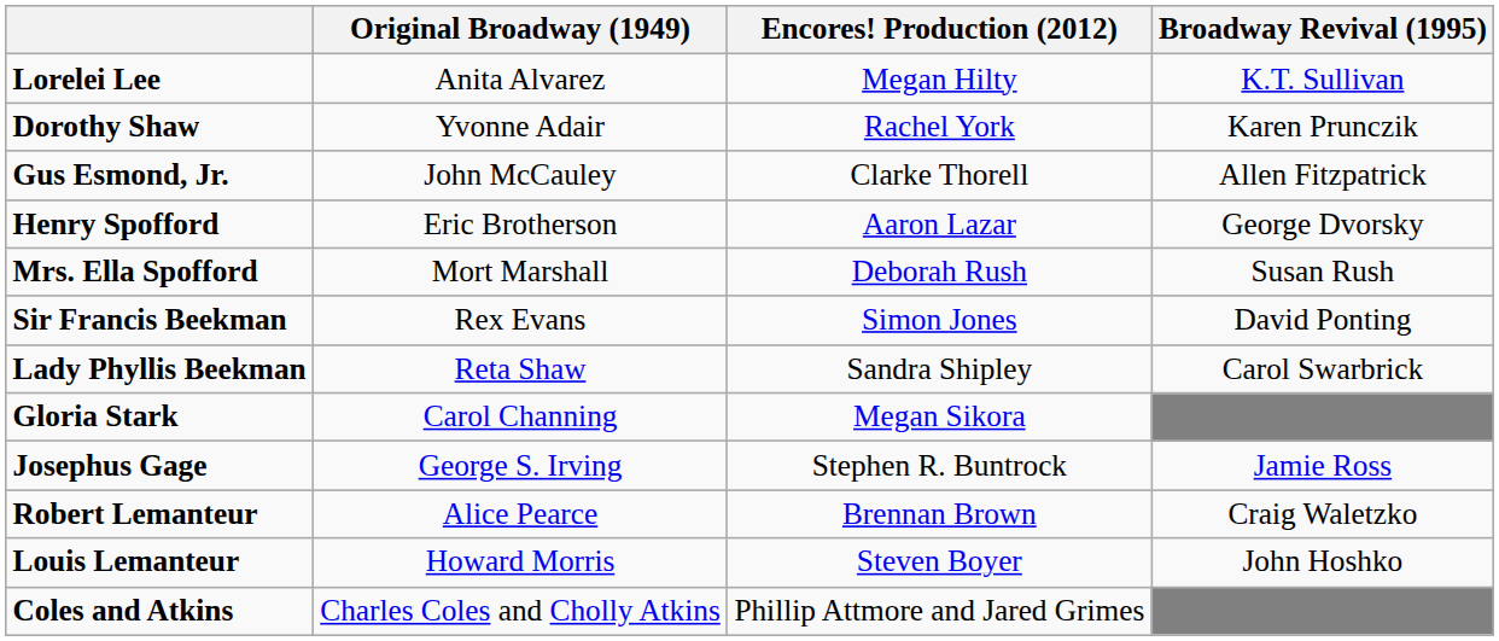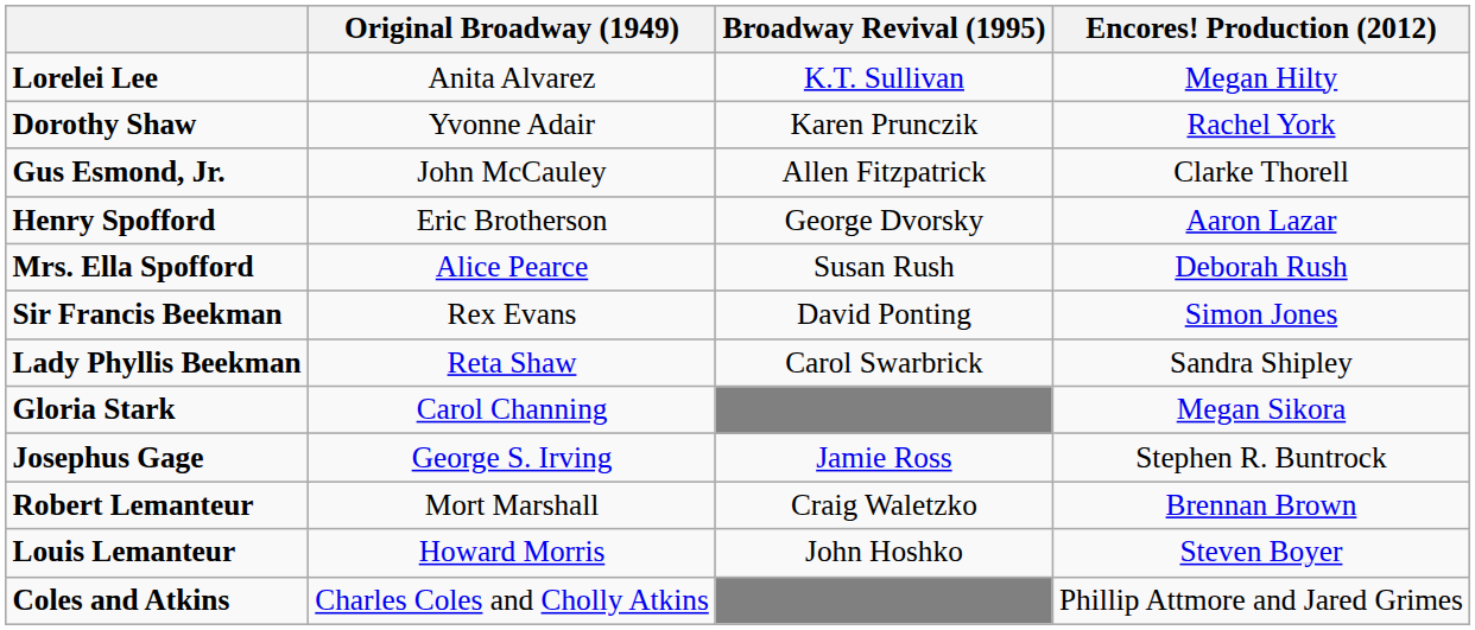columns swapped: Broadway Revival (1995) <-> Encores! Production (2012)
Mrs. Ella Spofford | Original Broadway (1949): Mort Marshall -> Alice Pearce
Robert Lemanteur | Original Broadway (1949): Alice Pearce -> Mort Marshall
